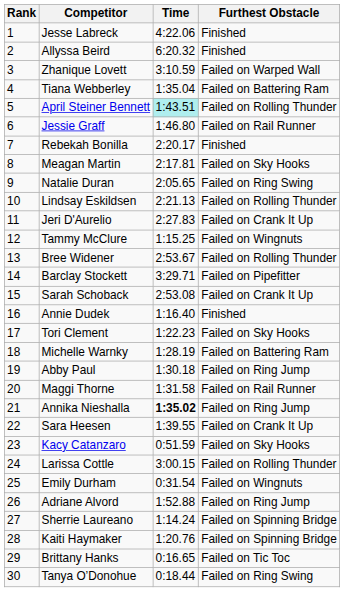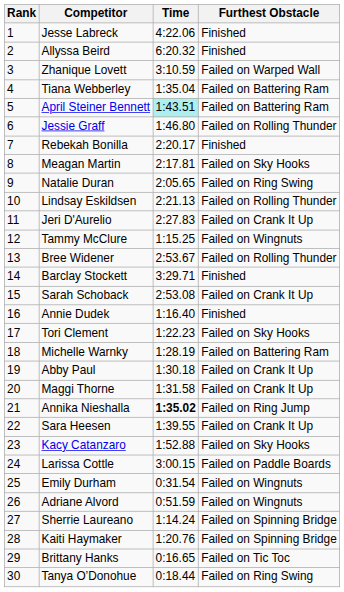April Steiner Bennett | Furthest Obstacle: Failed on Rolling Thunder -> Failed on Battering Ram
Jessie Graff | Furthest Obstacle: Failed on Rail Runner -> Failed on Rolling Thunder
Barclay Stockett | Furthest Obstacle: Failed on Pipefitter -> Finished
Abby Paul | Furthest Obstacle: Failed on Ring Jump -> Failed on Crank It Up
Maggi Thorne | Furthest Obstacle: Failed on Rail Runner -> Failed on Crank It Up
Kacy Catanzaro | Time: 0:51.59 -> 1:52.88
Larissa Cottle | Furthest Obstacle: Failed on Rolling Thunder -> Failed on Paddle Boards
Adriane Alvord | Time: 1:52.88 -> 0:51.59
Adriane Alvord | Furthest Obstacle: Failed on Ring Jump -> Failed on Wingnuts
